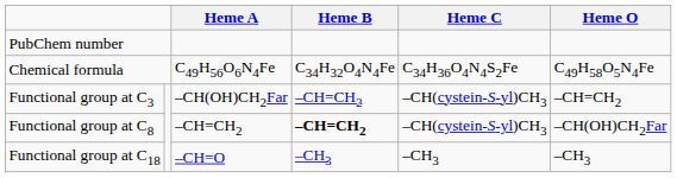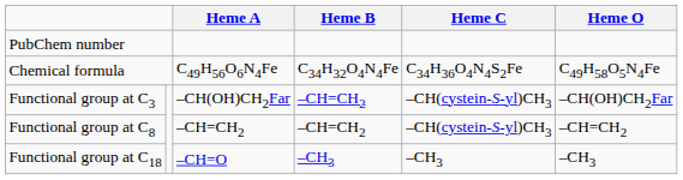Functional group at C3 | Heme O: –CH=CH2 -> –CH(OH)CH2Far
Functional group at C8 | Heme B: bold -> normal
Functional group at C8 | Heme O: –CH(OH)CH2Far -> –CH=CH2
